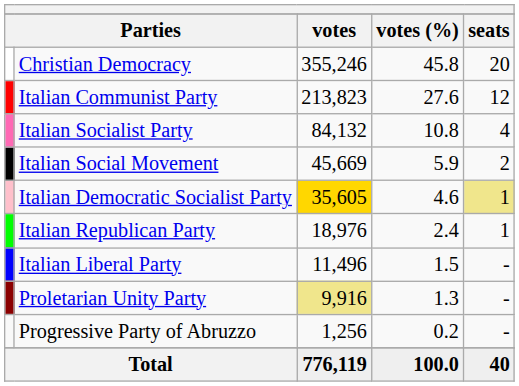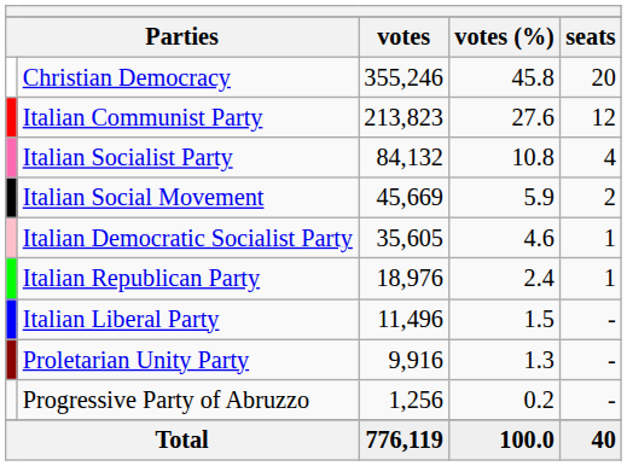Italian Democratic Socialist Party | votes: gold background -> no background
Italian Democratic Socialist Party | seats: khaki background -> no background
Proletarian Unity Party | votes: khaki background -> no background
